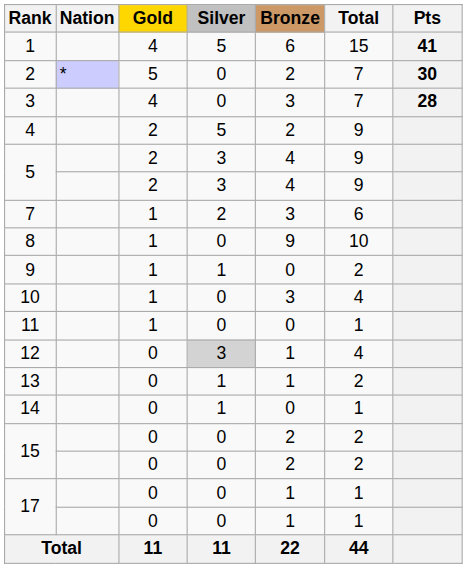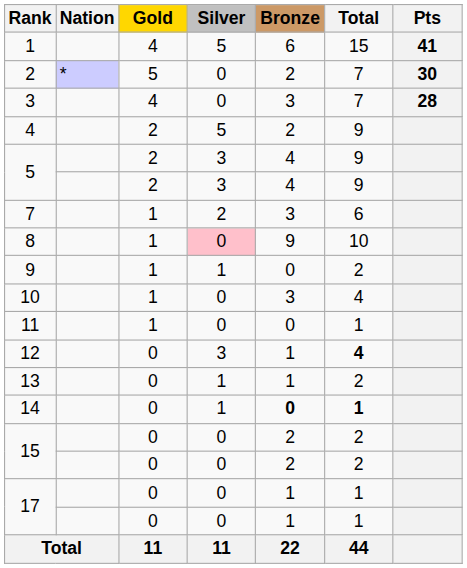8 | Silver: no background -> pink background
12 | Silver: lightgrey background -> no background
12 | Total: normal -> bold
14 | Bronze: normal -> bold
14 | Total: normal -> bold
